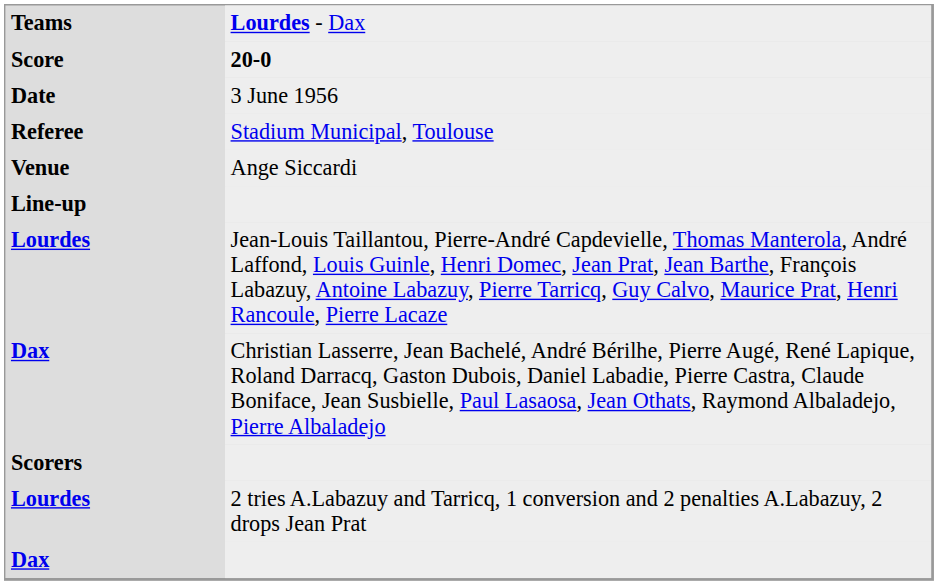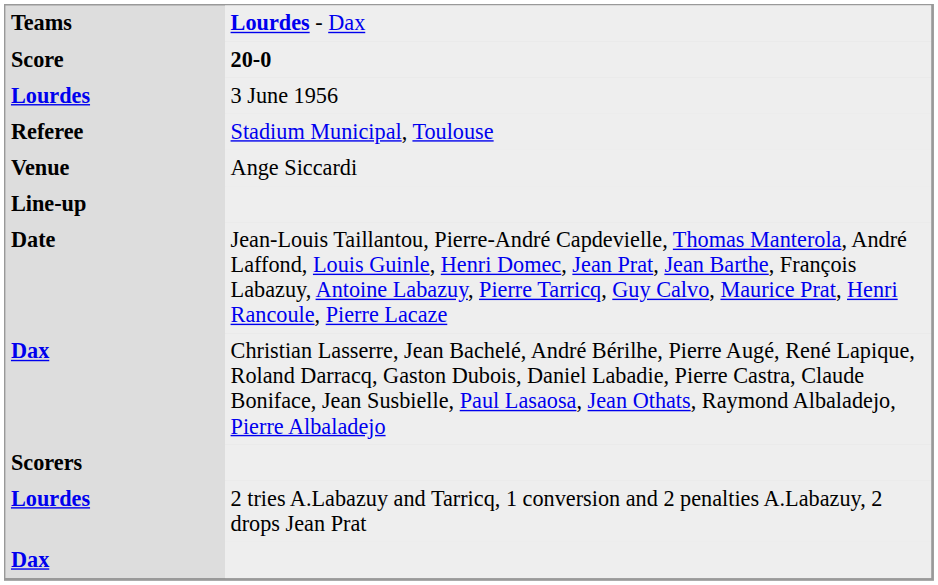row 3 | column 1: Date -> Lourdes
row 7 | column 1: Lourdes -> Date
